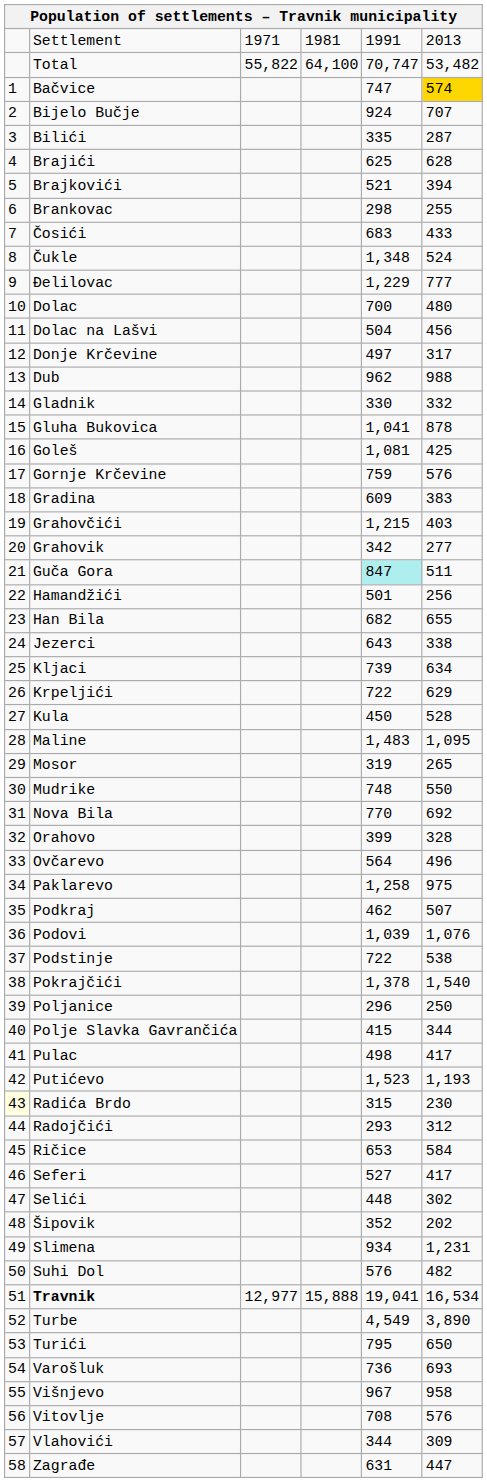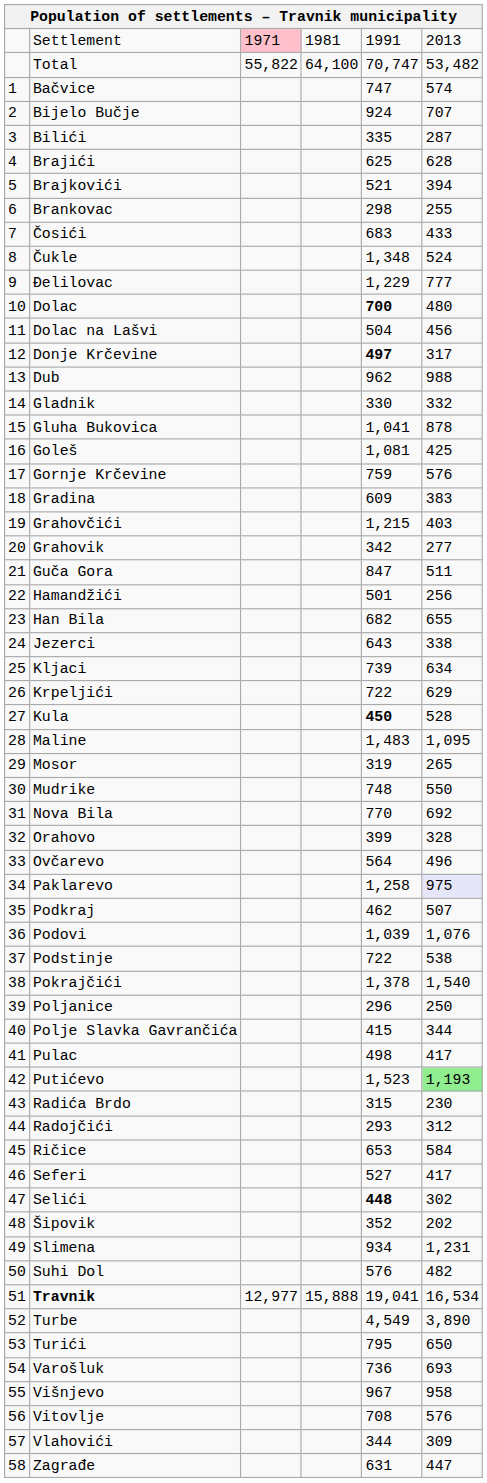Settlement | column 3: no background -> pink background
Bačvice | column 6: gold background -> no background
Dolac | column 5: normal -> bold
Donje Krčevine | column 5: normal -> bold
Guča Gora | column 5: paleturquoise background -> no background
Kula | column 5: normal -> bold
Paklarevo | column 6: no background -> lavender background
Putićevo | column 6: no background -> lightgreen background
Radića Brdo | column 1: lightyellow background -> no background
Selići | column 5: normal -> bold
